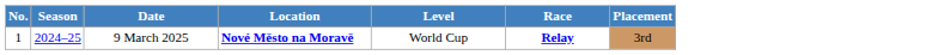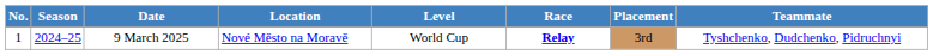+ column: Teammate | Tyshchenko, Dudchenko, Pidruchnyi
9 March 2025 | Location: bold -> normal
